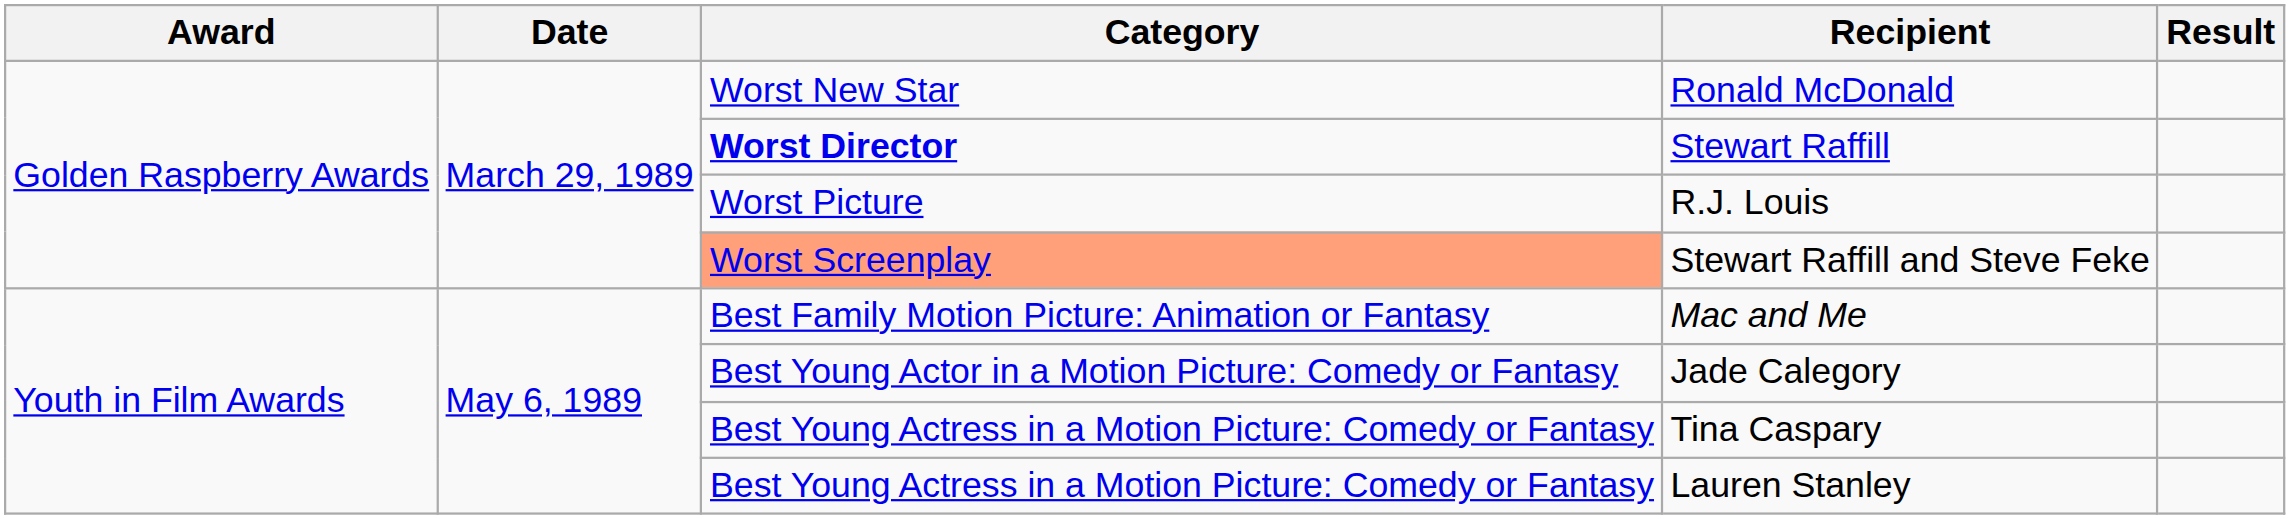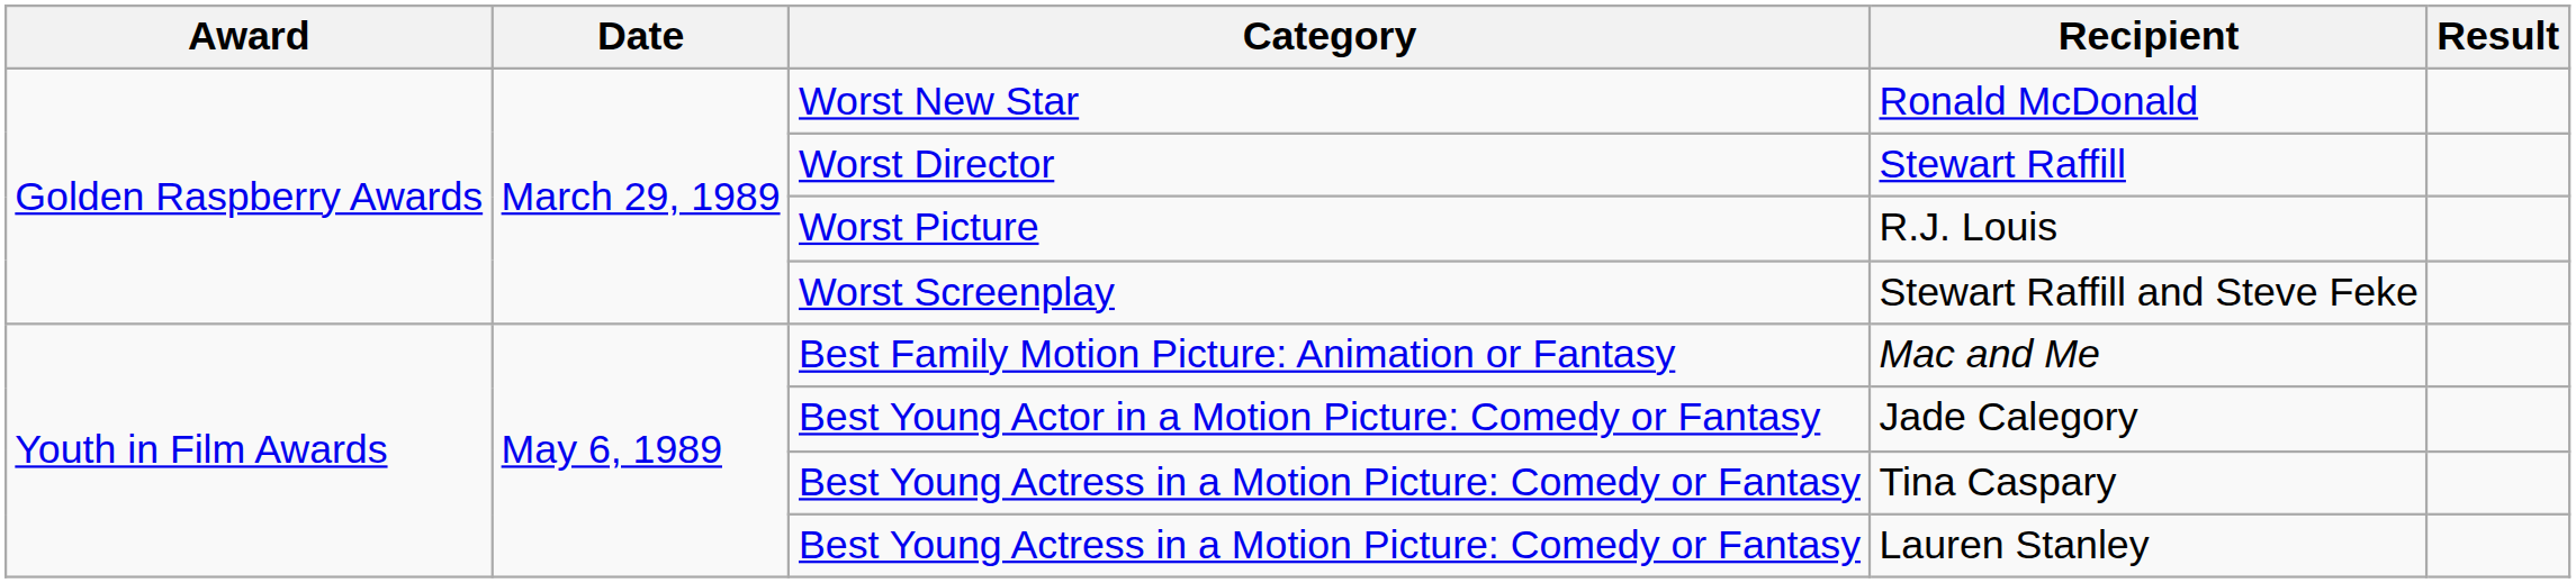Stewart Raffill | Category: bold -> normal
Stewart Raffill and Steve Feke | Category: lightsalmon background -> no background
